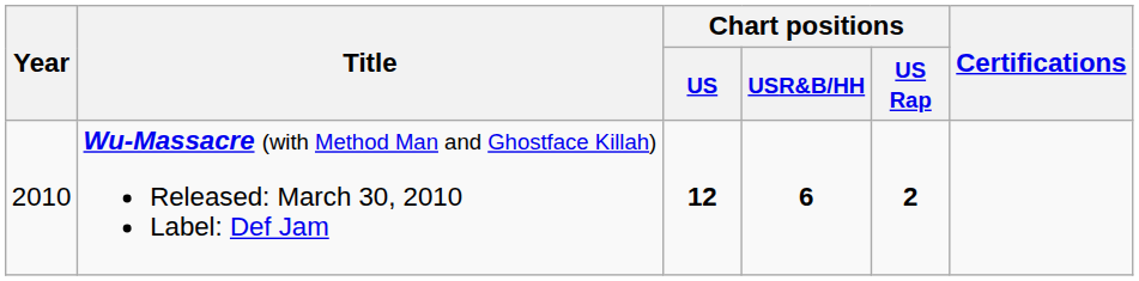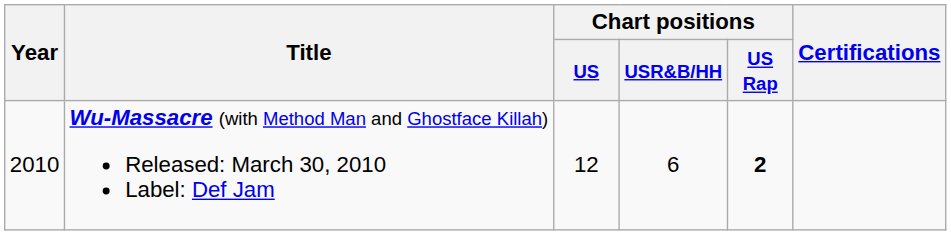row 3 | Chart positions / US: bold -> normal
row 3 | Chart positions / USR&B/HH: bold -> normal
